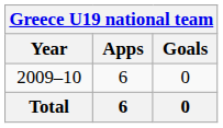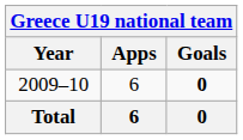2009–10 | Goals: normal -> bold
